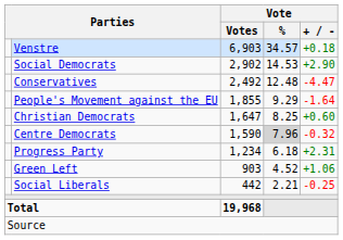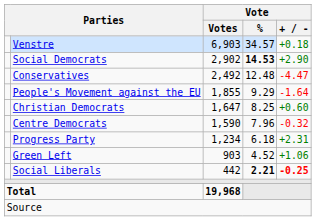Social Democrats | Vote / %: normal -> bold
Centre Democrats | Vote / %: lightgrey background -> no background
Social Liberals | Vote / %: normal -> bold
Social Liberals | Vote / + / -: normal -> bold
